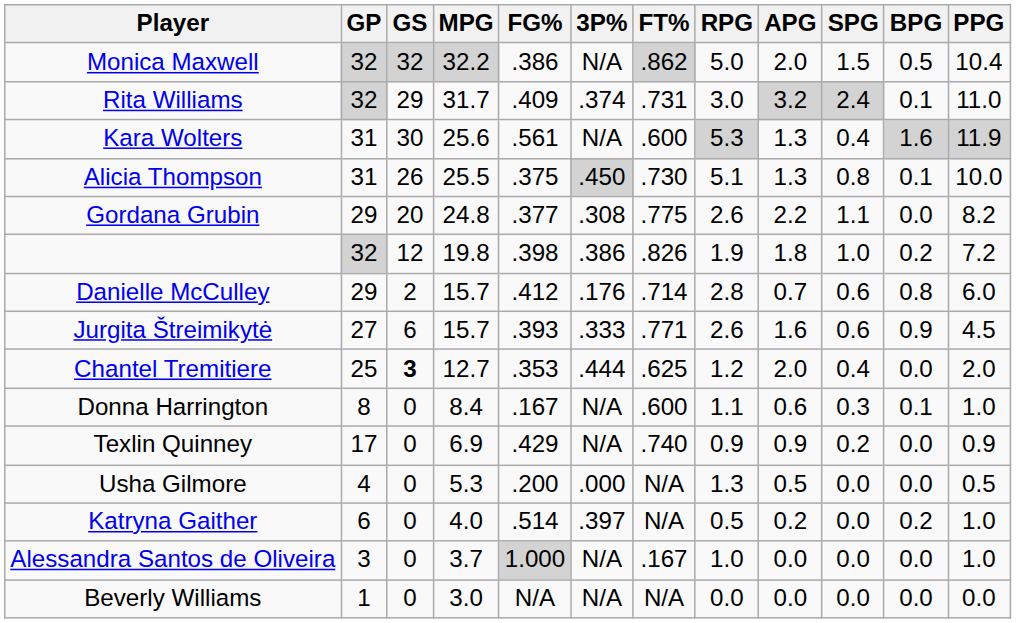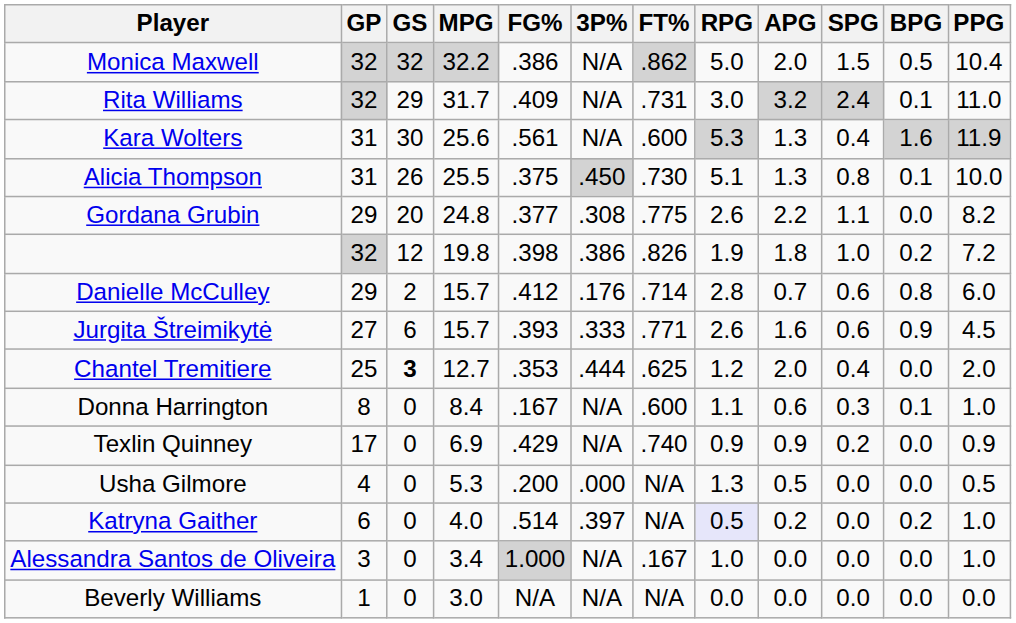Rita Williams | 3P%: .374 -> N/A
Katryna Gaither | RPG: no background -> lavender background
Alessandra Santos de Oliveira | MPG: 3.7 -> 3.4
